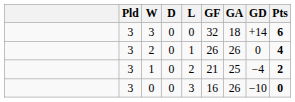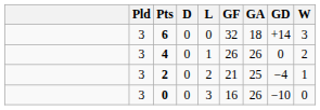columns swapped: W <-> Pts
